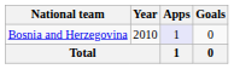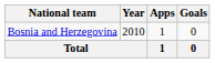Bosnia and Herzegovina | Apps: lavender background -> no background
